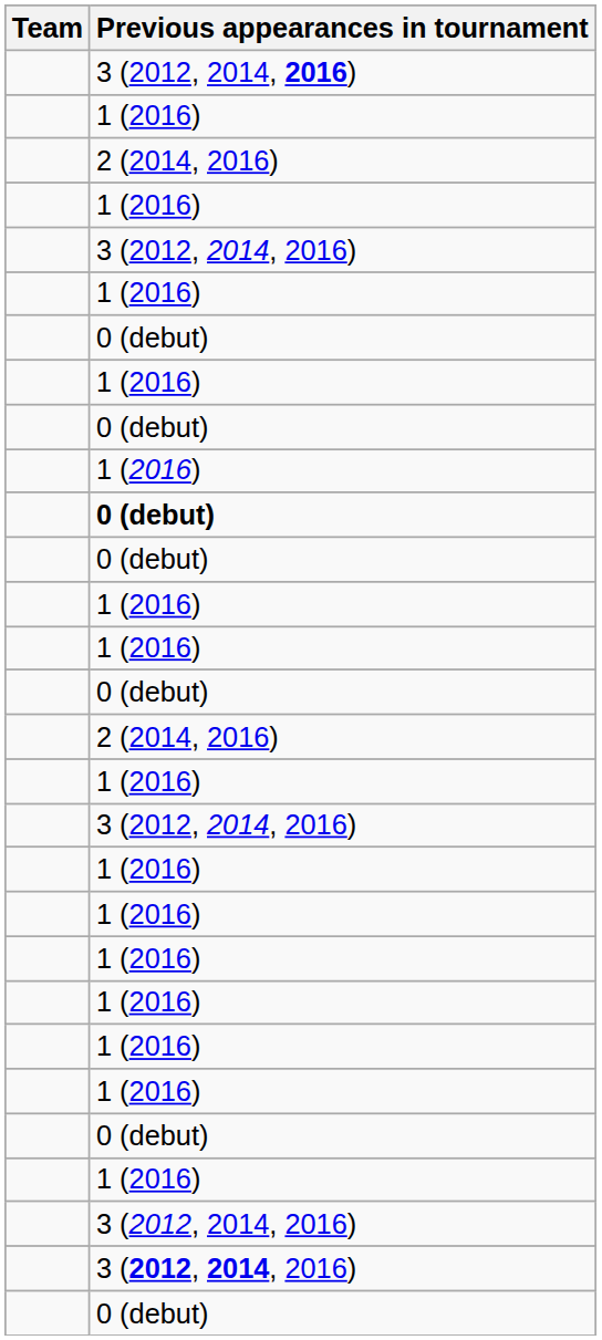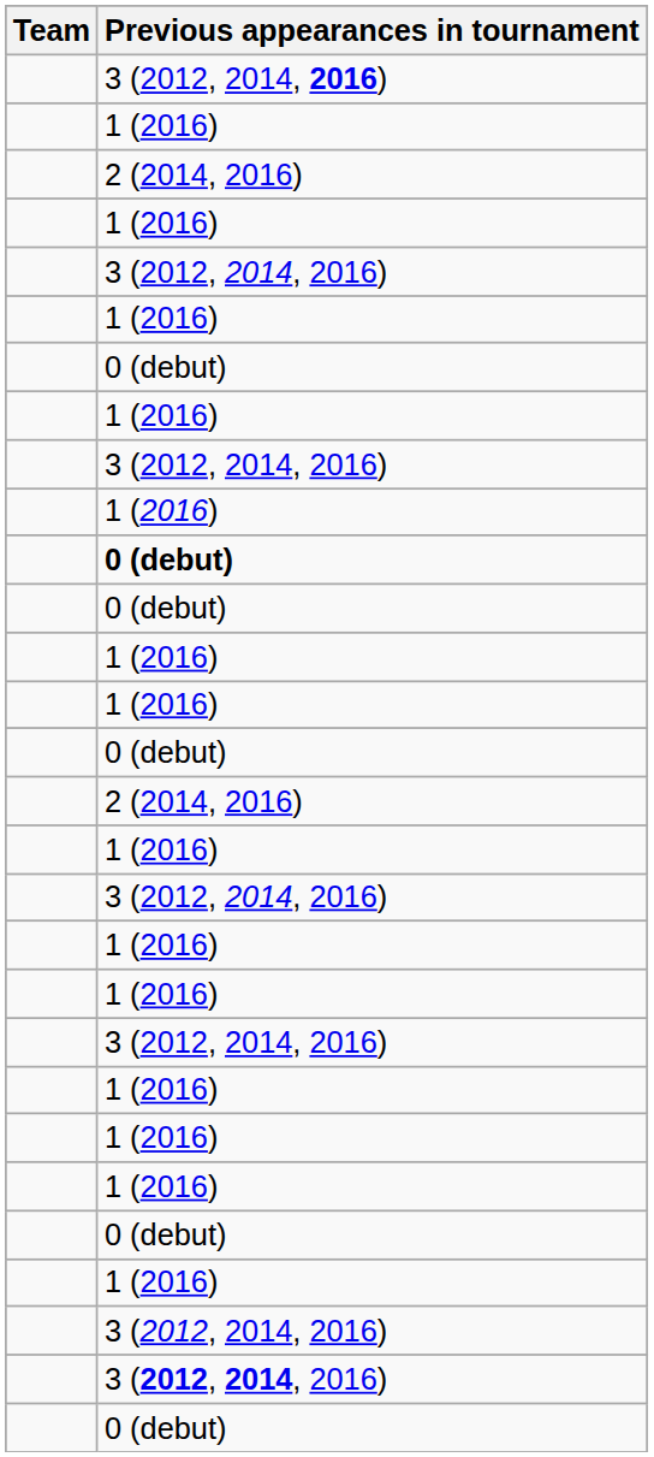row 10 | Previous appearances in tournament: 0 (debut) -> 3 (2012, 2014, 2016)
row 22 | Previous appearances in tournament: 1 (2016) -> 3 (2012, 2014, 2016)
